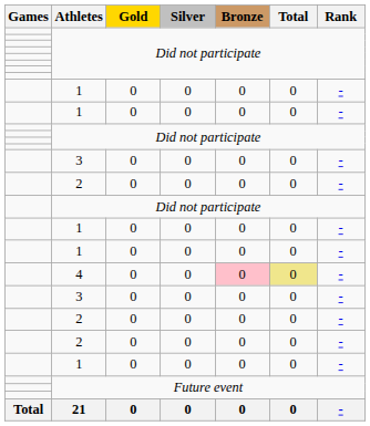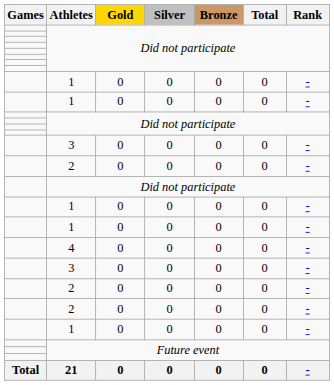4 | Bronze: pink background -> no background
4 | Total: khaki background -> no background
